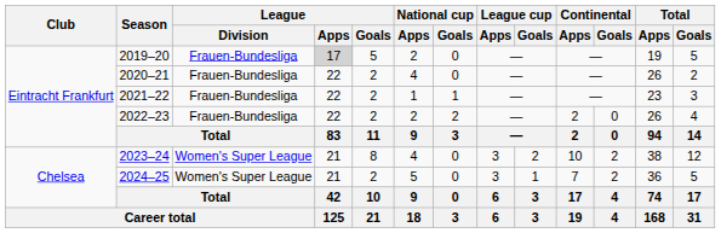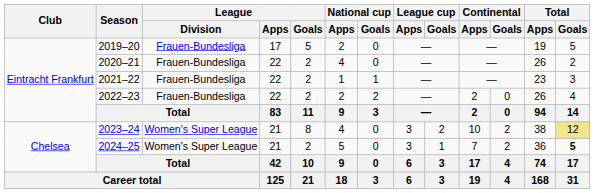2019–20 | League / Apps: lightgrey background -> no background
2023–24 | Total / Goals: no background -> khaki background
2024–25 | Total / Goals: normal -> bold
